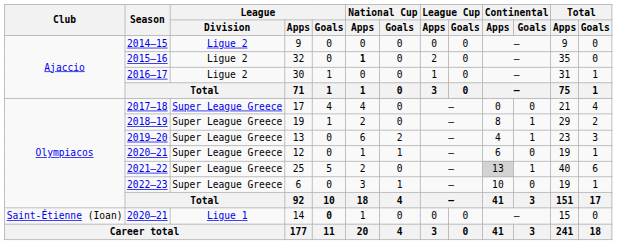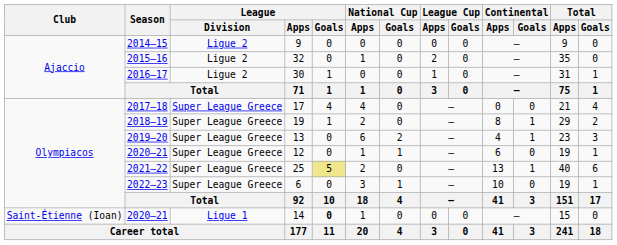32 | National Cup / Apps: bold -> normal
25 | League / Goals: no background -> khaki background
25 | Continental / Apps: lightgrey background -> no background
